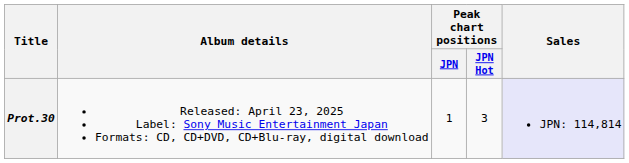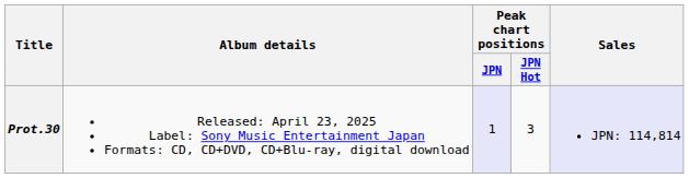Prot.30 | Peak chart positions / JPN: no background -> lavender background
